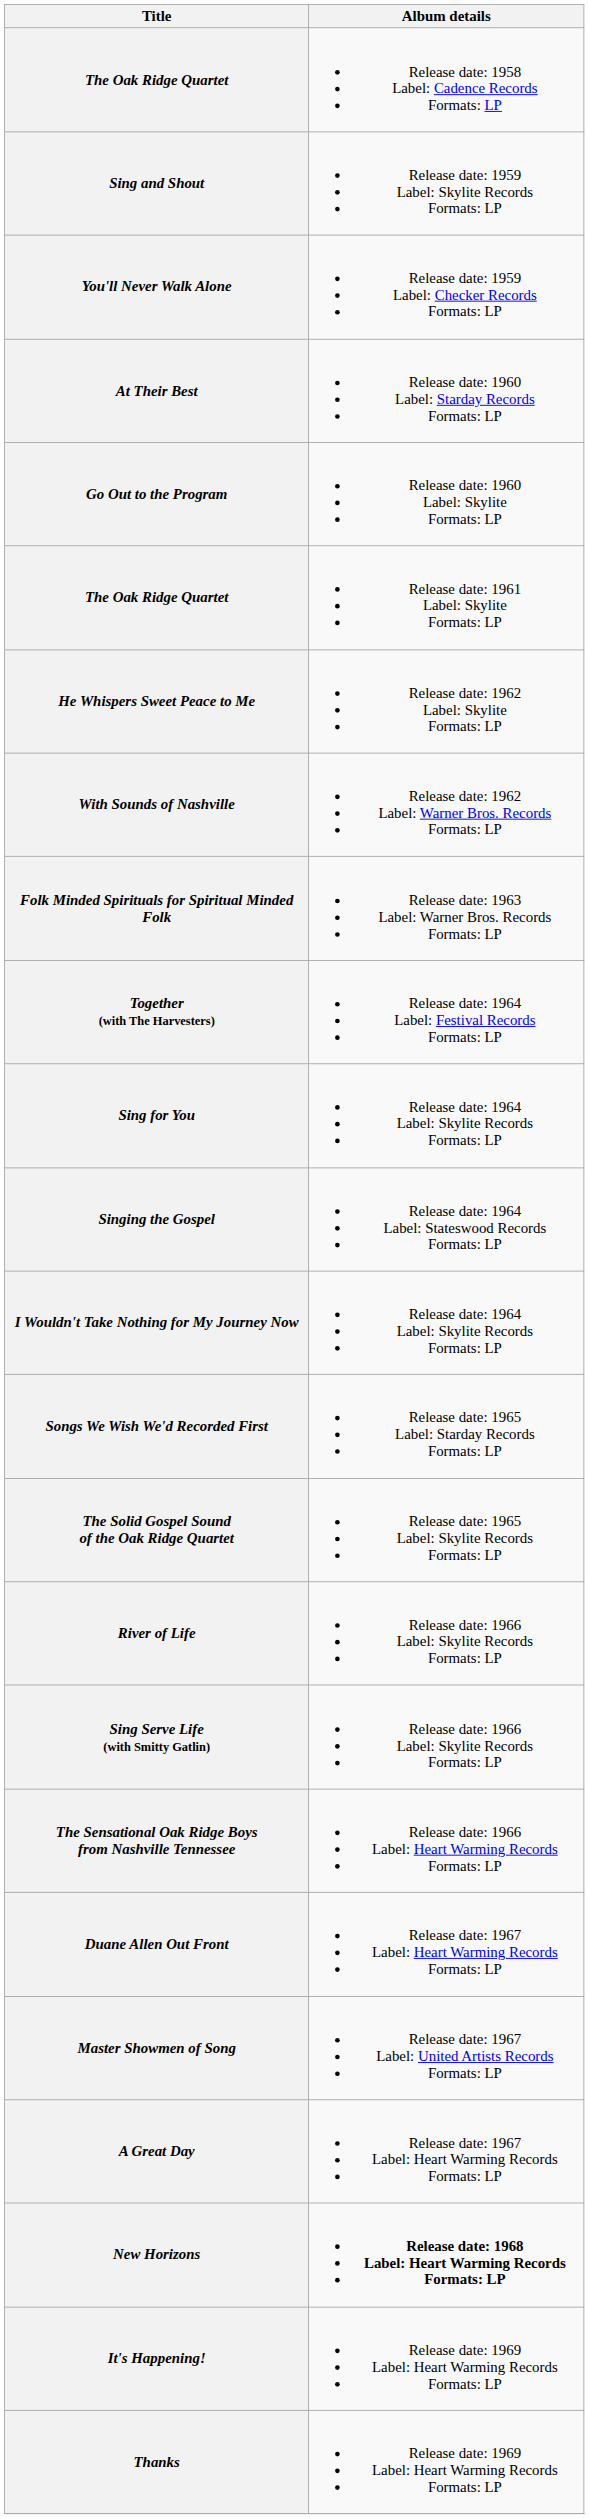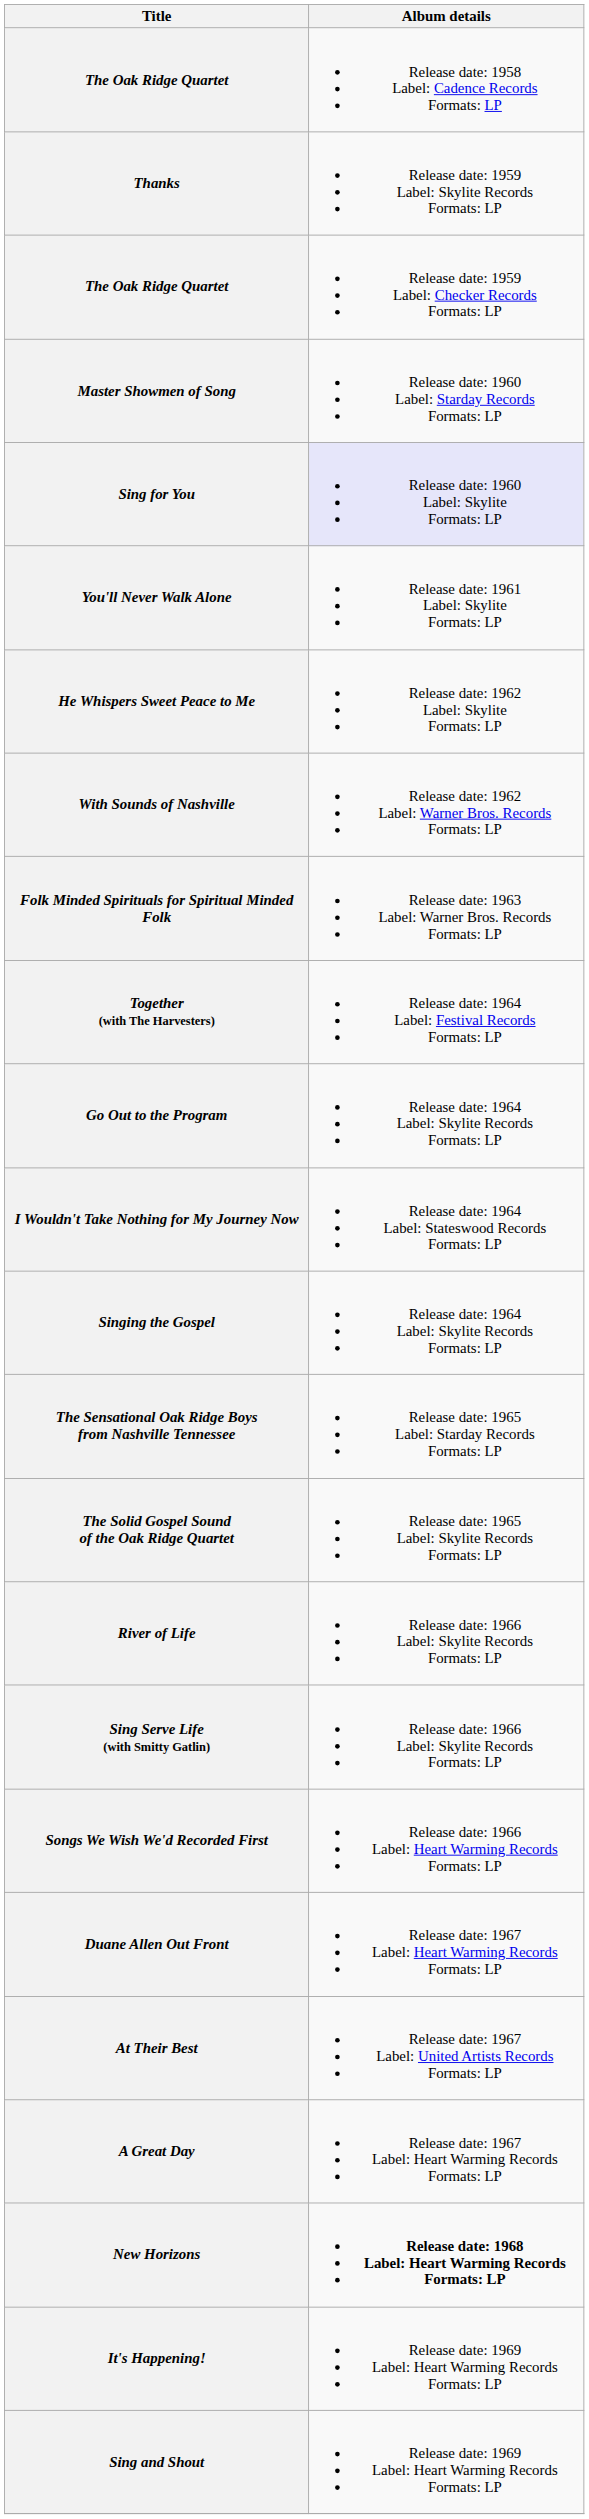row 3 | Title: Sing and Shout -> Thanks
row 4 | Title: You'll Never Walk Alone -> The Oak Ridge Quartet
row 5 | Title: At Their Best -> Master Showmen of Song
row 6 | Title: Go Out to the Program -> Sing for You
row 6 | Album details: no background -> lavender background
row 7 | Title: The Oak Ridge Quartet -> You'll Never Walk Alone
row 12 | Title: Sing for You -> Go Out to the Program
row 13 | Title: Singing the Gospel -> I Wouldn't Take Nothing for My Journey Now
row 14 | Title: I Wouldn't Take Nothing for My Journey Now -> Singing the Gospel
row 15 | Title: Songs We Wish We'd Recorded First -> The Sensational Oak Ridge Boys from Nashville Tennessee
row 19 | Title: The Sensational Oak Ridge Boys from Nashville Tennessee -> Songs We Wish We'd Recorded First
row 21 | Title: Master Showmen of Song -> At Their Best
row 25 | Title: Thanks -> Sing and Shout
